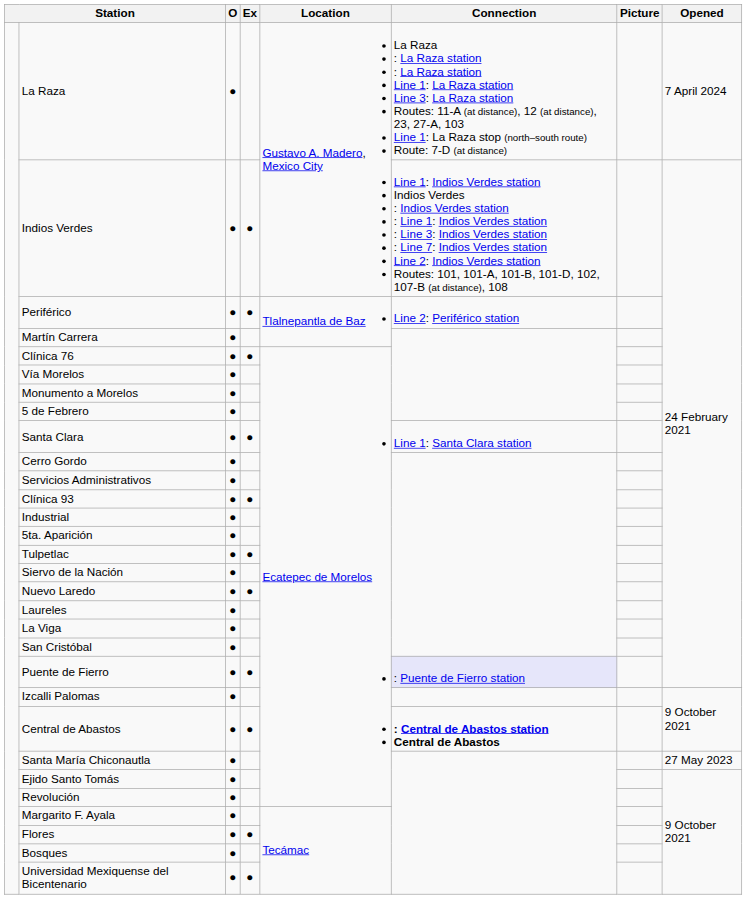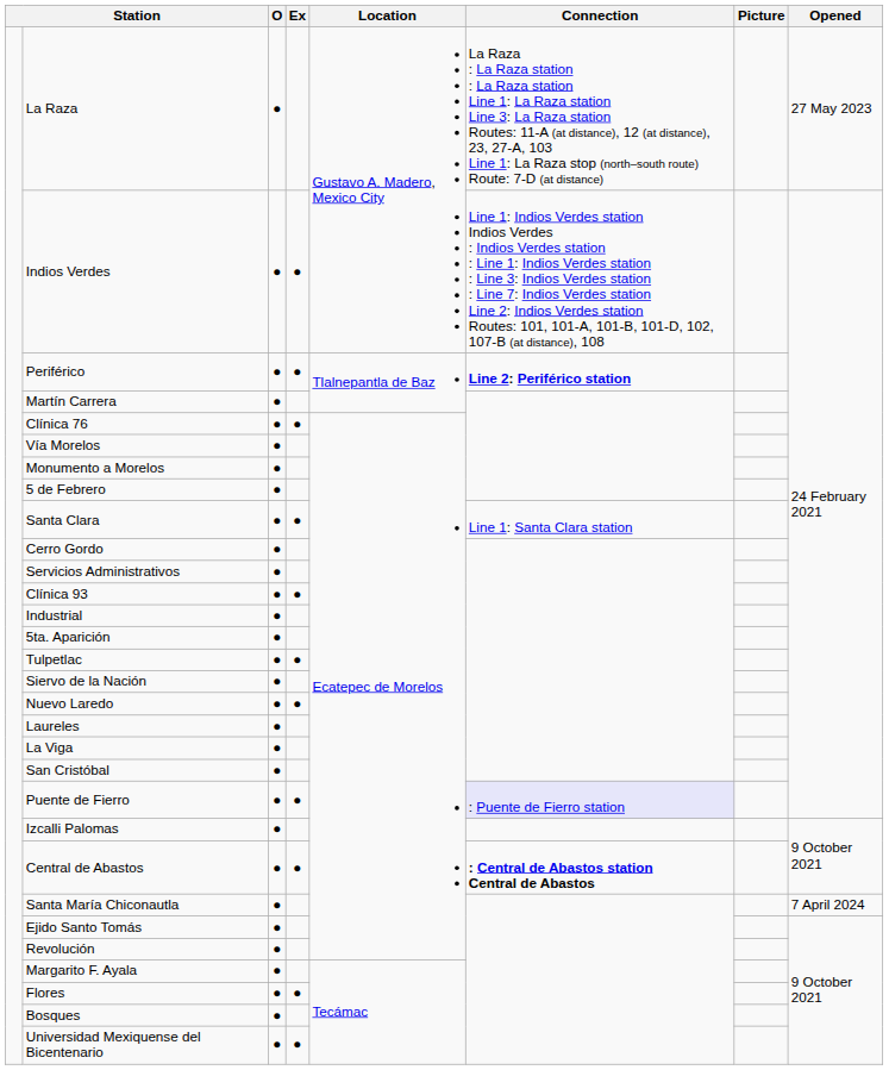La Raza | Opened: 7 April 2024 -> 27 May 2023
Periférico | Connection: normal -> bold
Santa María Chiconautla | Opened: 27 May 2023 -> 7 April 2024
